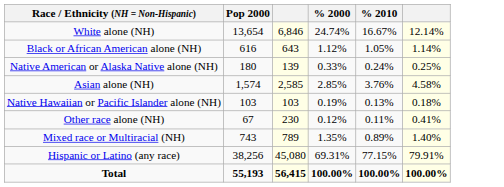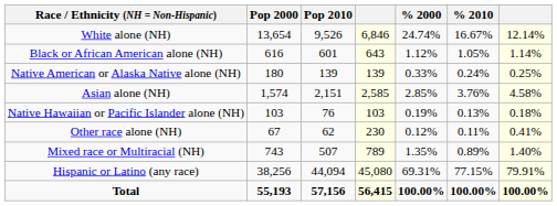+ column: Pop 2010 | 9,526 | 601 | 139 | 2,151 | 76 | 62 | 507 | 44,094 | 57,156
